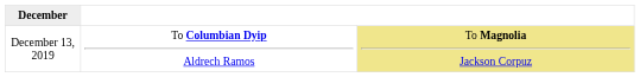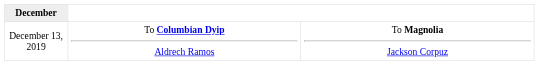December 13, 2019 | column 3: khaki background -> no background
